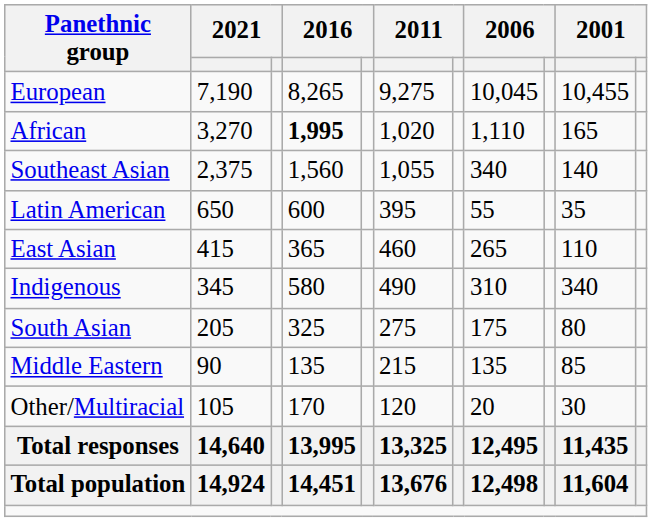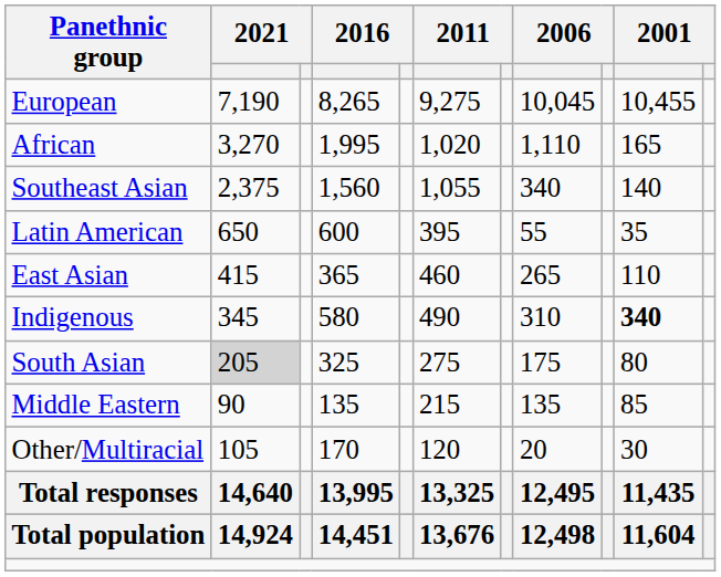African | column 4: bold -> normal
Indigenous | column 10: normal -> bold
South Asian | column 2: no background -> lightgrey background
